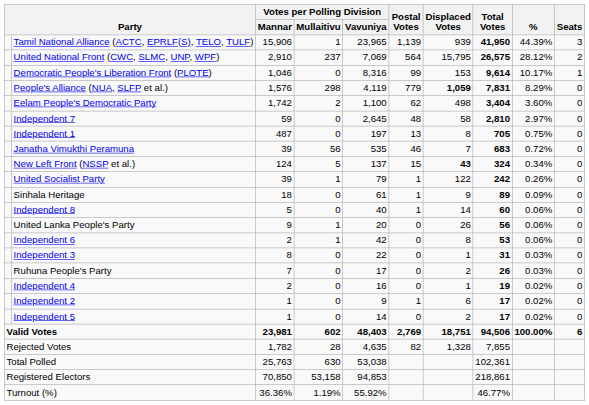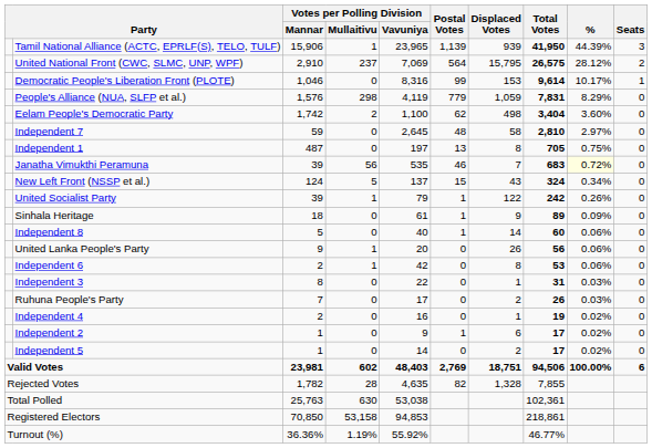People's Alliance (NUA, SLFP et al.) | Displaced Votes: bold -> normal
Janatha Vimukthi Peramuna | %: no background -> lightyellow background
New Left Front (NSSP et al.) | Displaced Votes: bold -> normal
